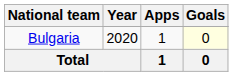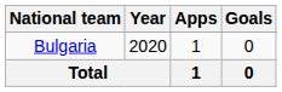2020 | Goals: lightyellow background -> no background
